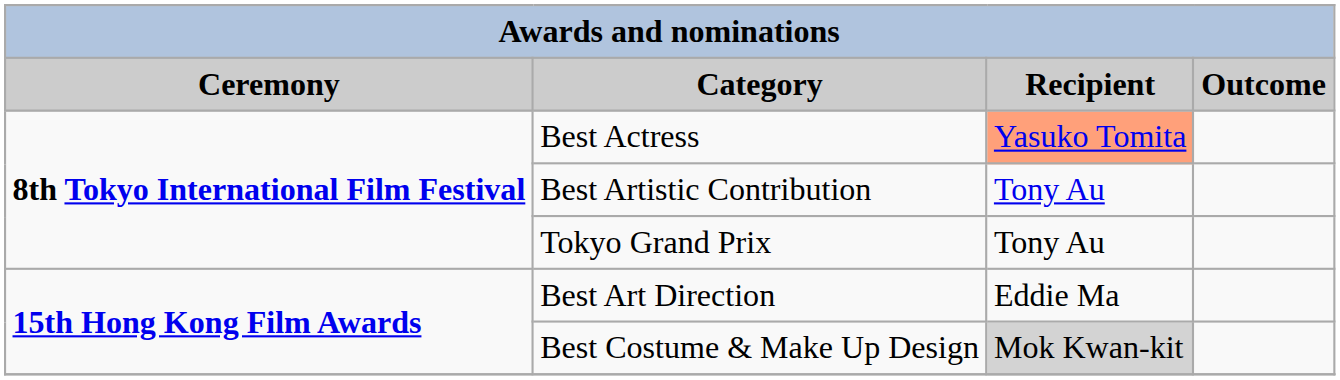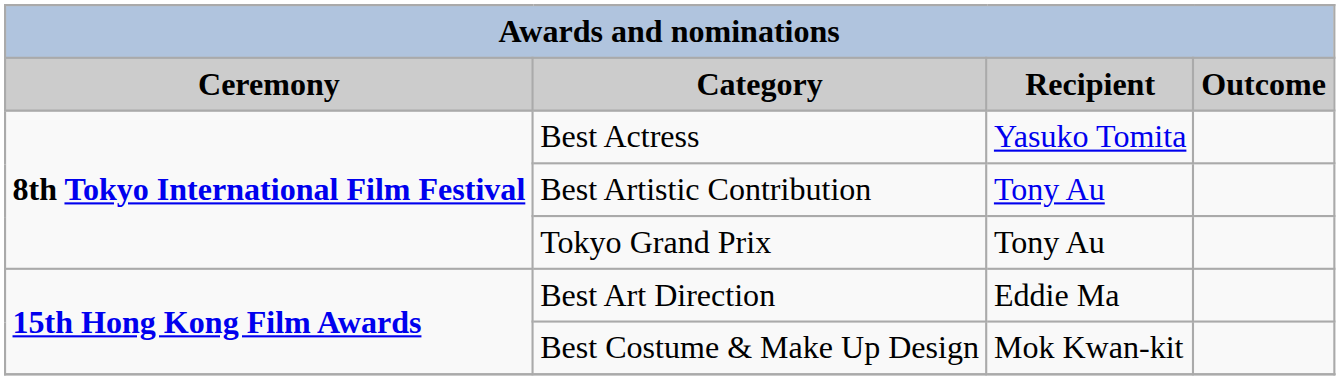Best Actress | Recipient: lightsalmon background -> no background
Best Costume & Make Up Design | Recipient: lightgrey background -> no background
